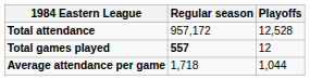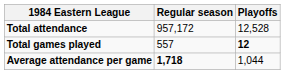row 3 | Regular season: bold -> normal
row 3 | Playoffs: normal -> bold
row 4 | Regular season: normal -> bold
